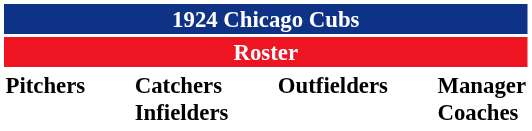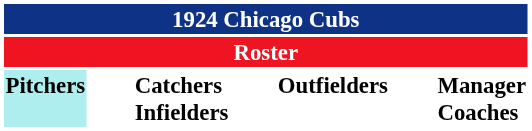Pitchers | column 1: no background -> paleturquoise background
